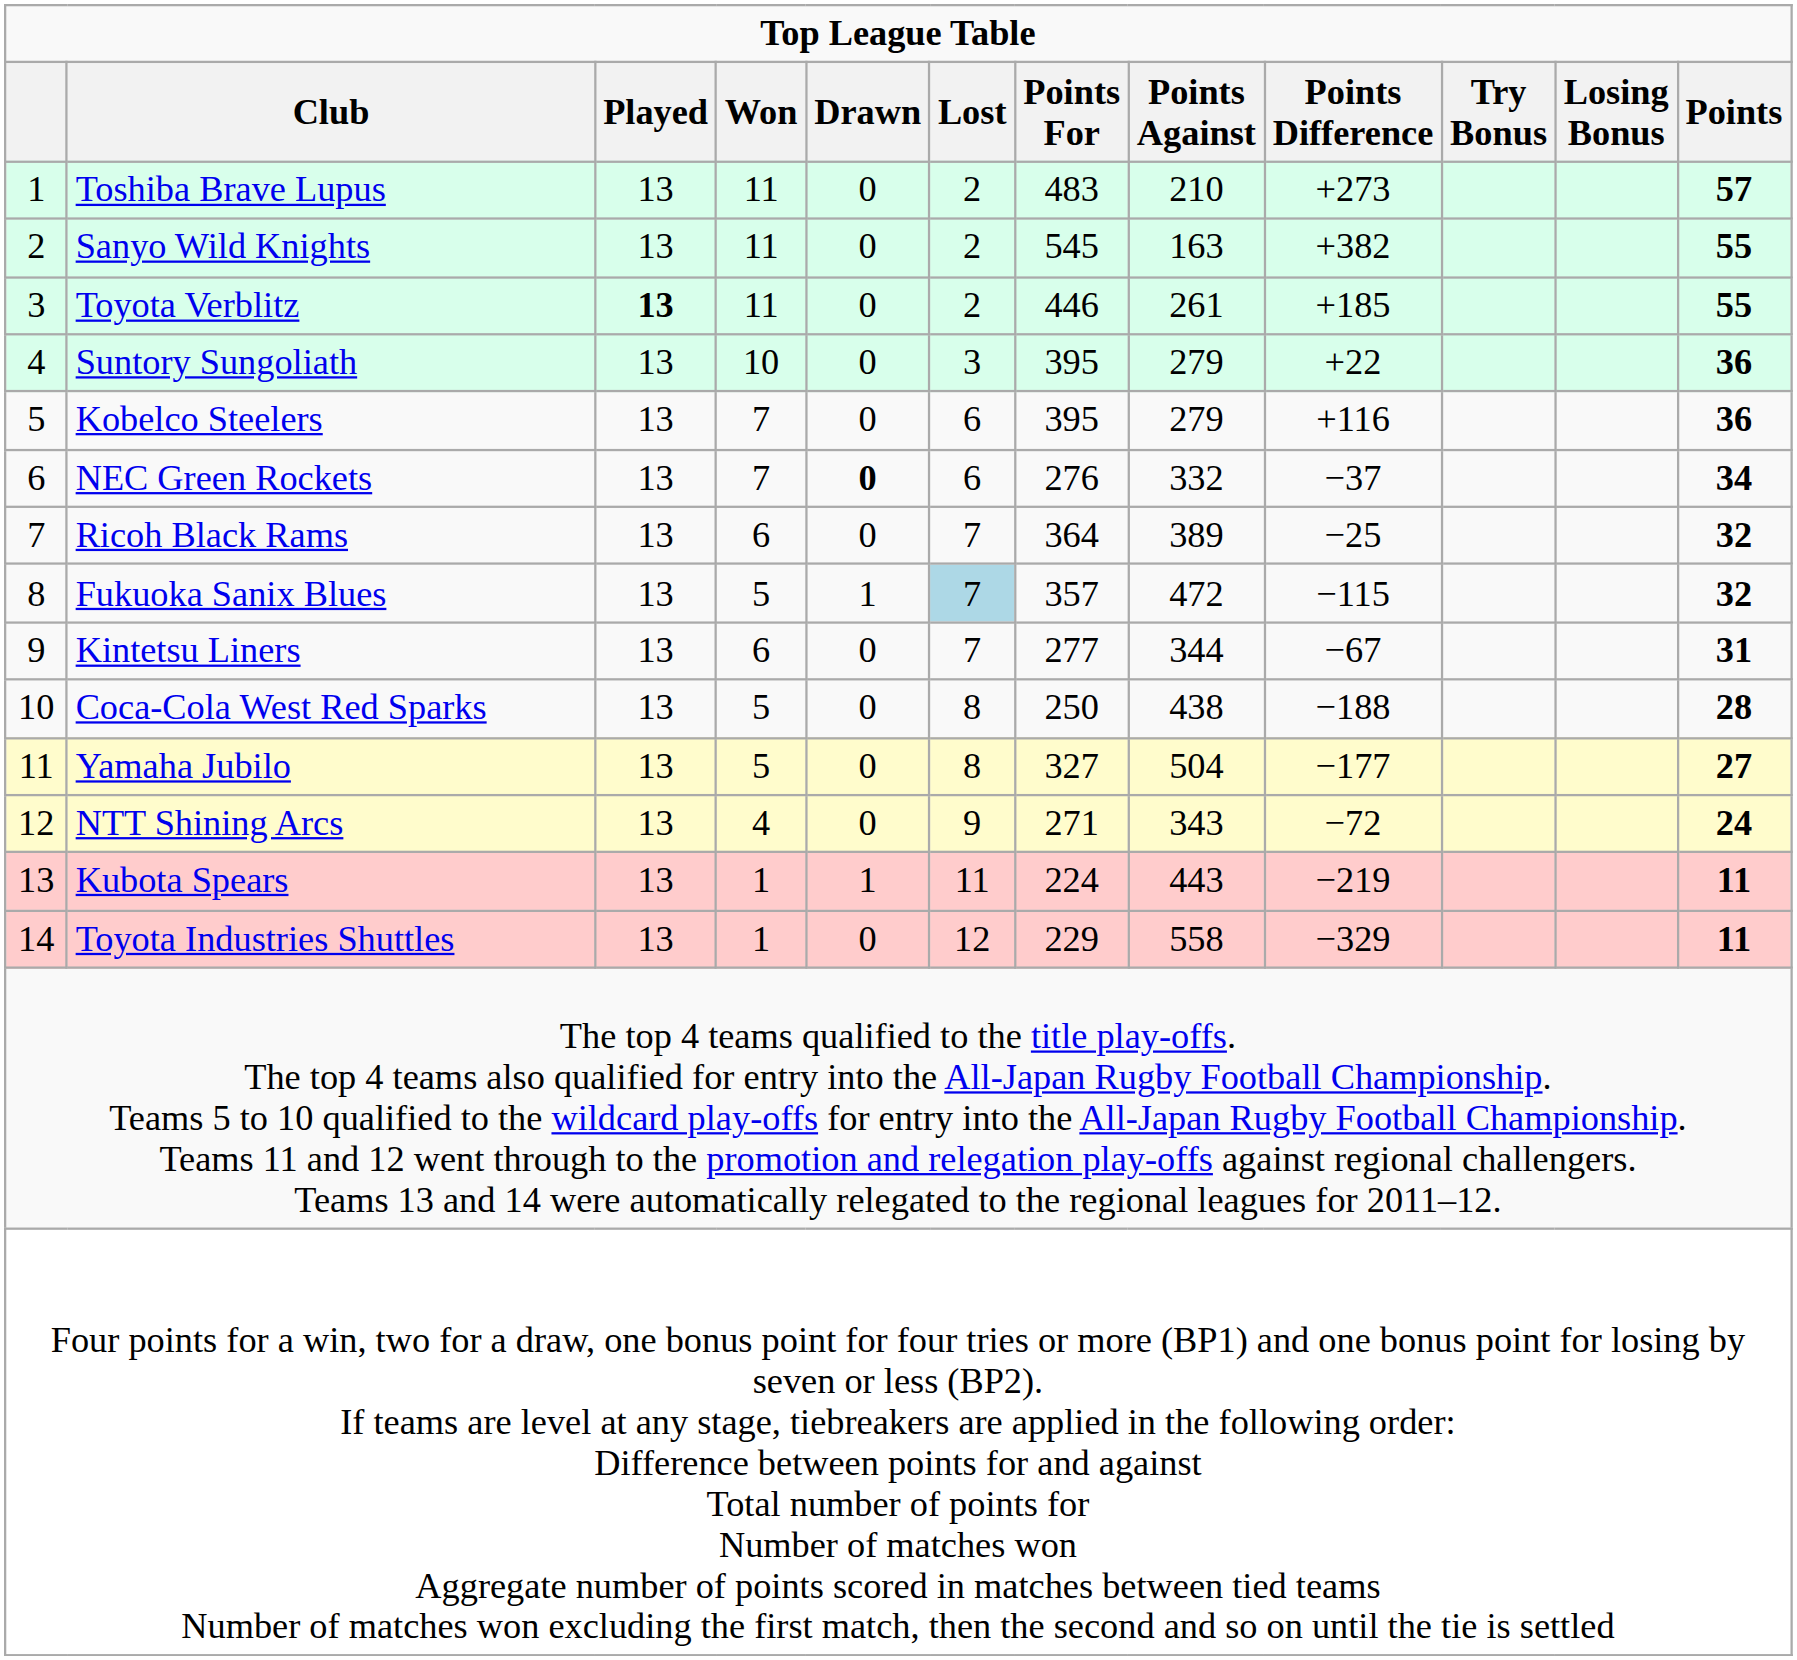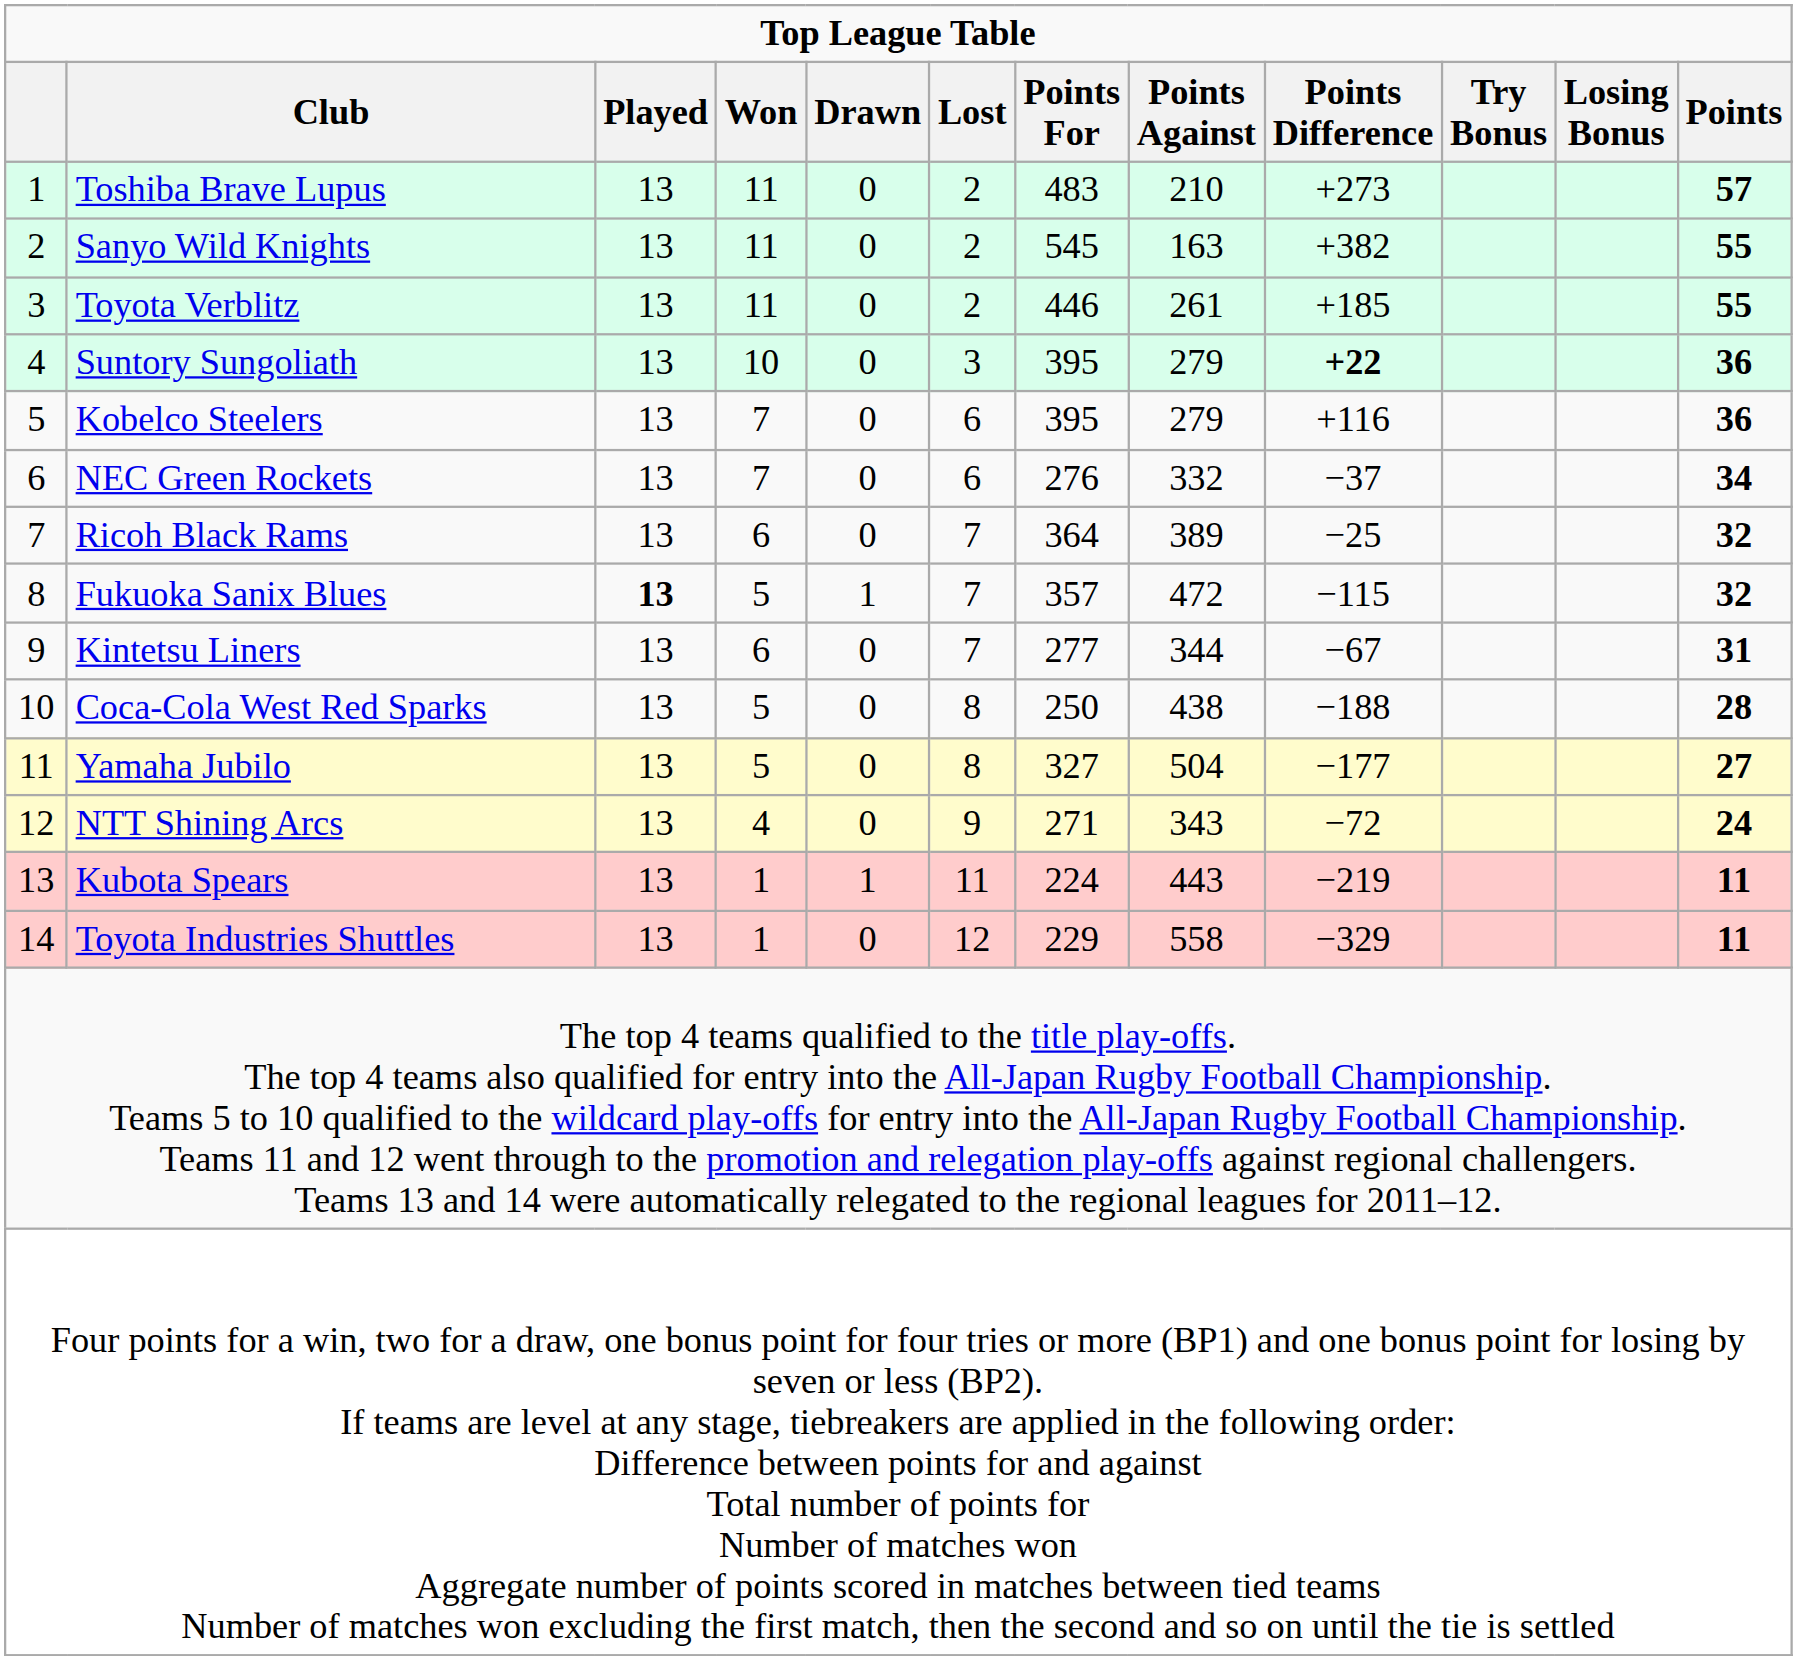Toyota Verblitz | Played: bold -> normal
Suntory Sungoliath | Points Difference: normal -> bold
NEC Green Rockets | Drawn: bold -> normal
Fukuoka Sanix Blues | Played: normal -> bold
Fukuoka Sanix Blues | Lost: lightblue background -> no background
